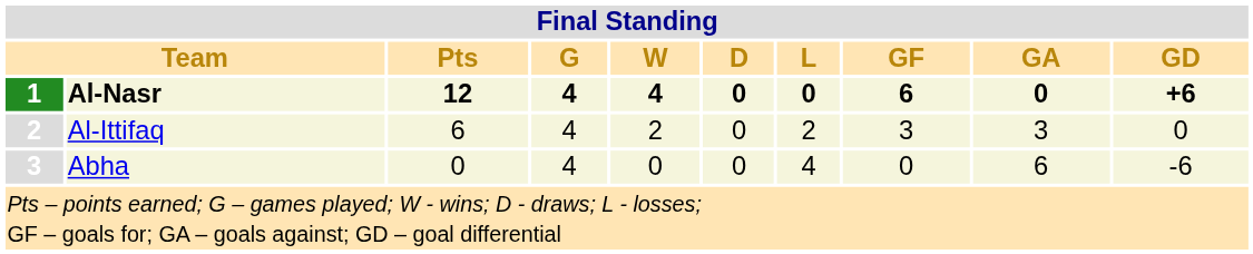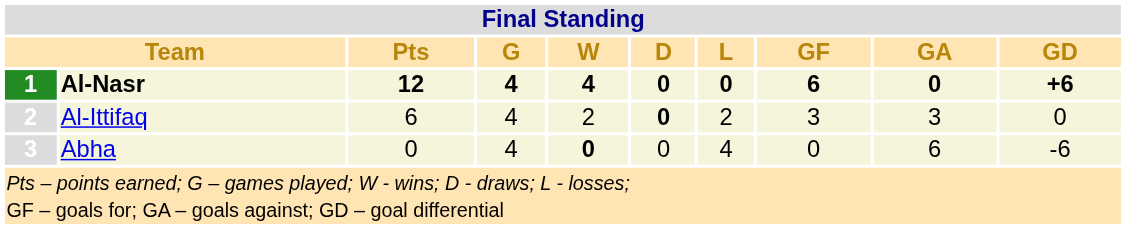Al-Ittifaq | D: normal -> bold
Abha | W: normal -> bold
